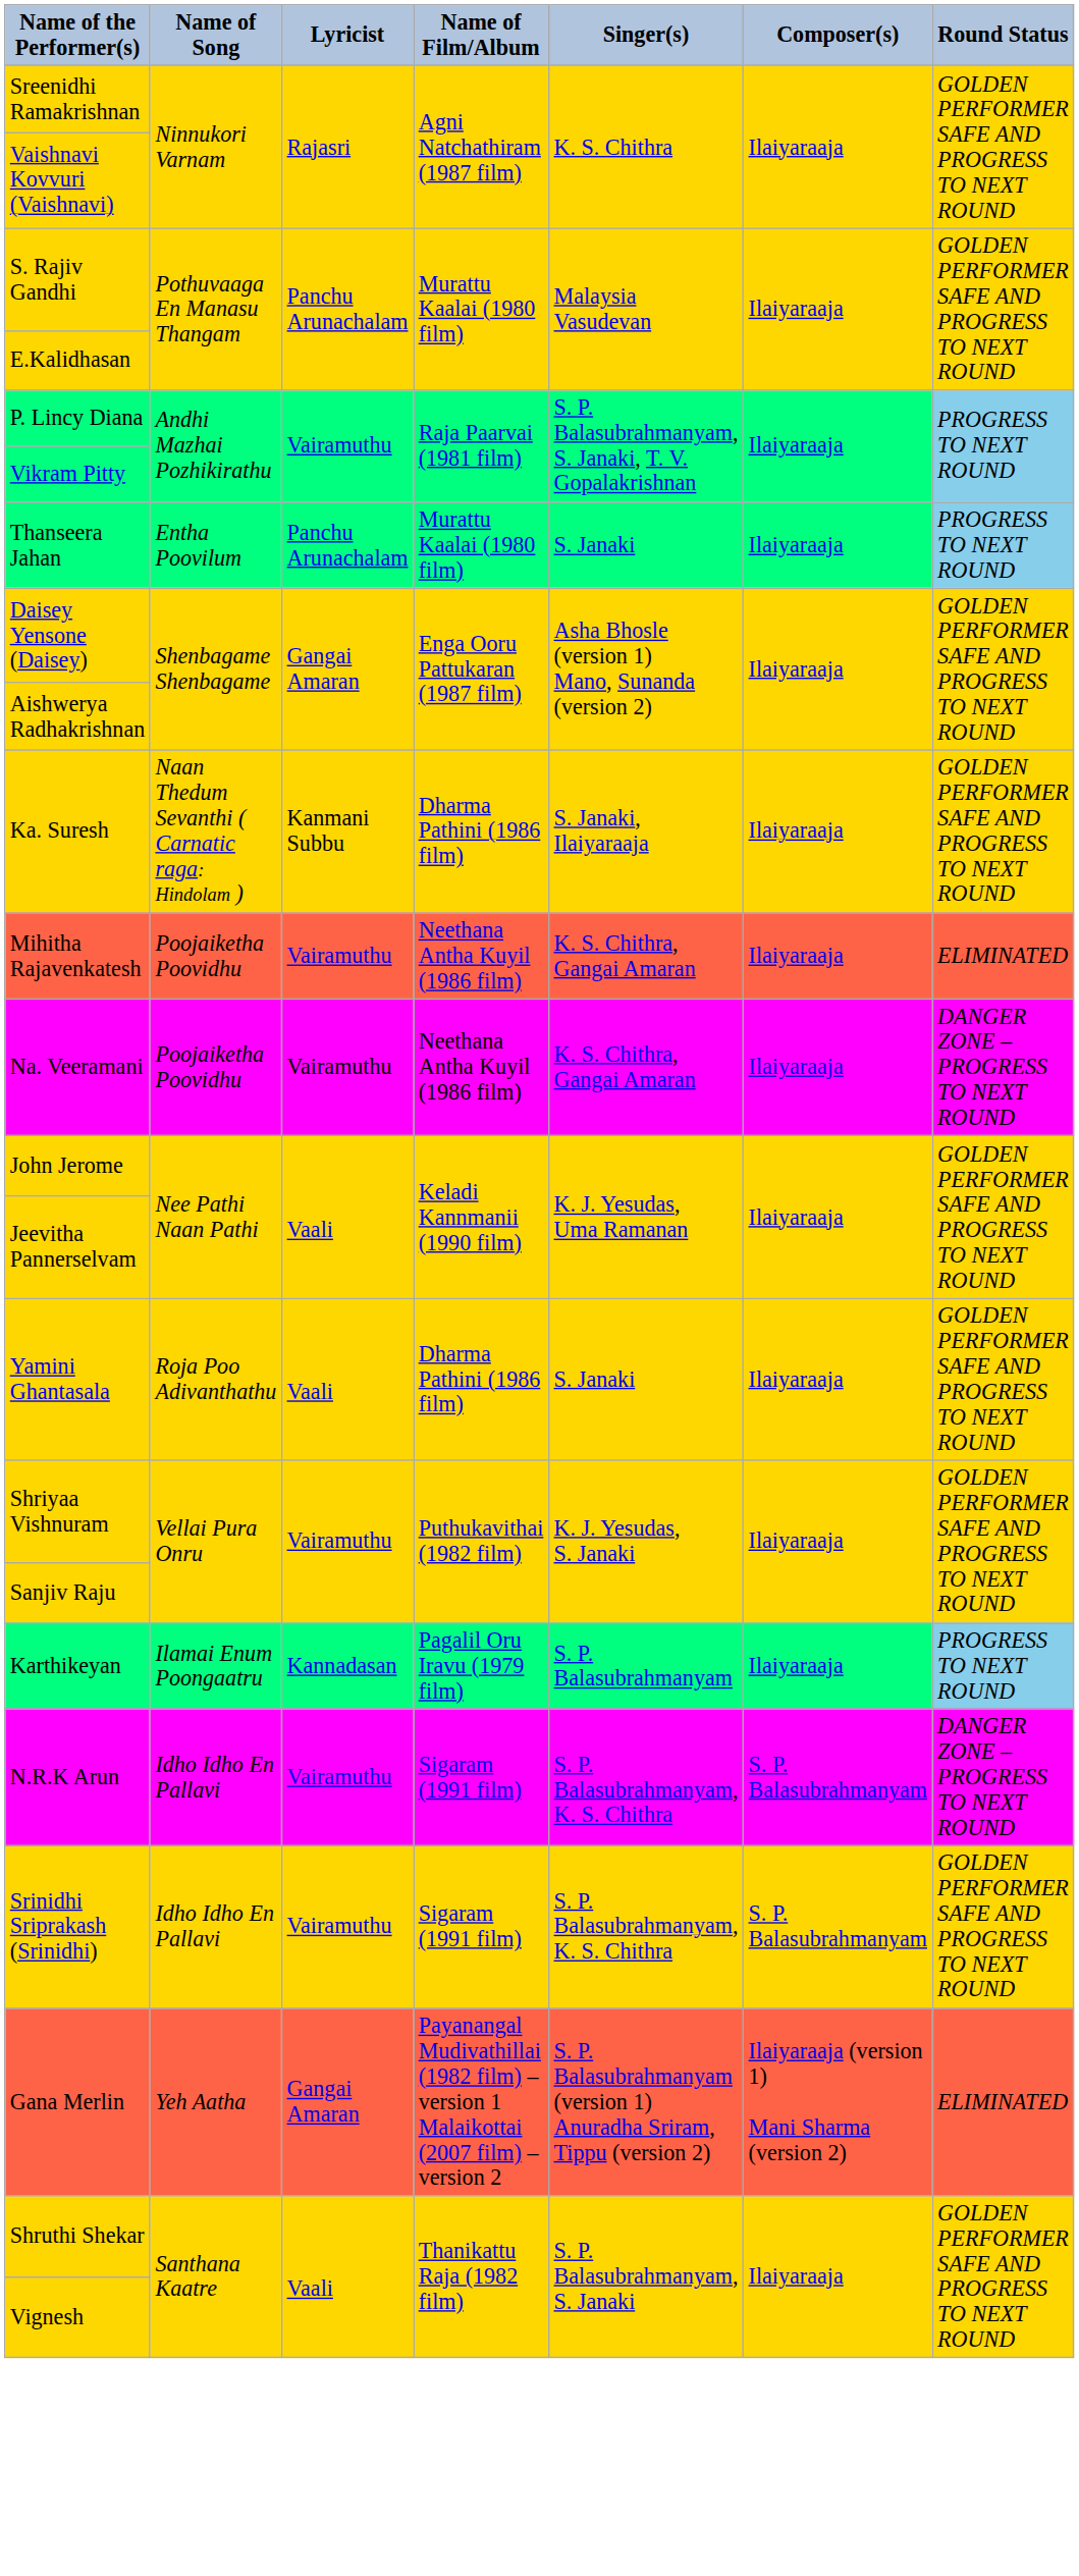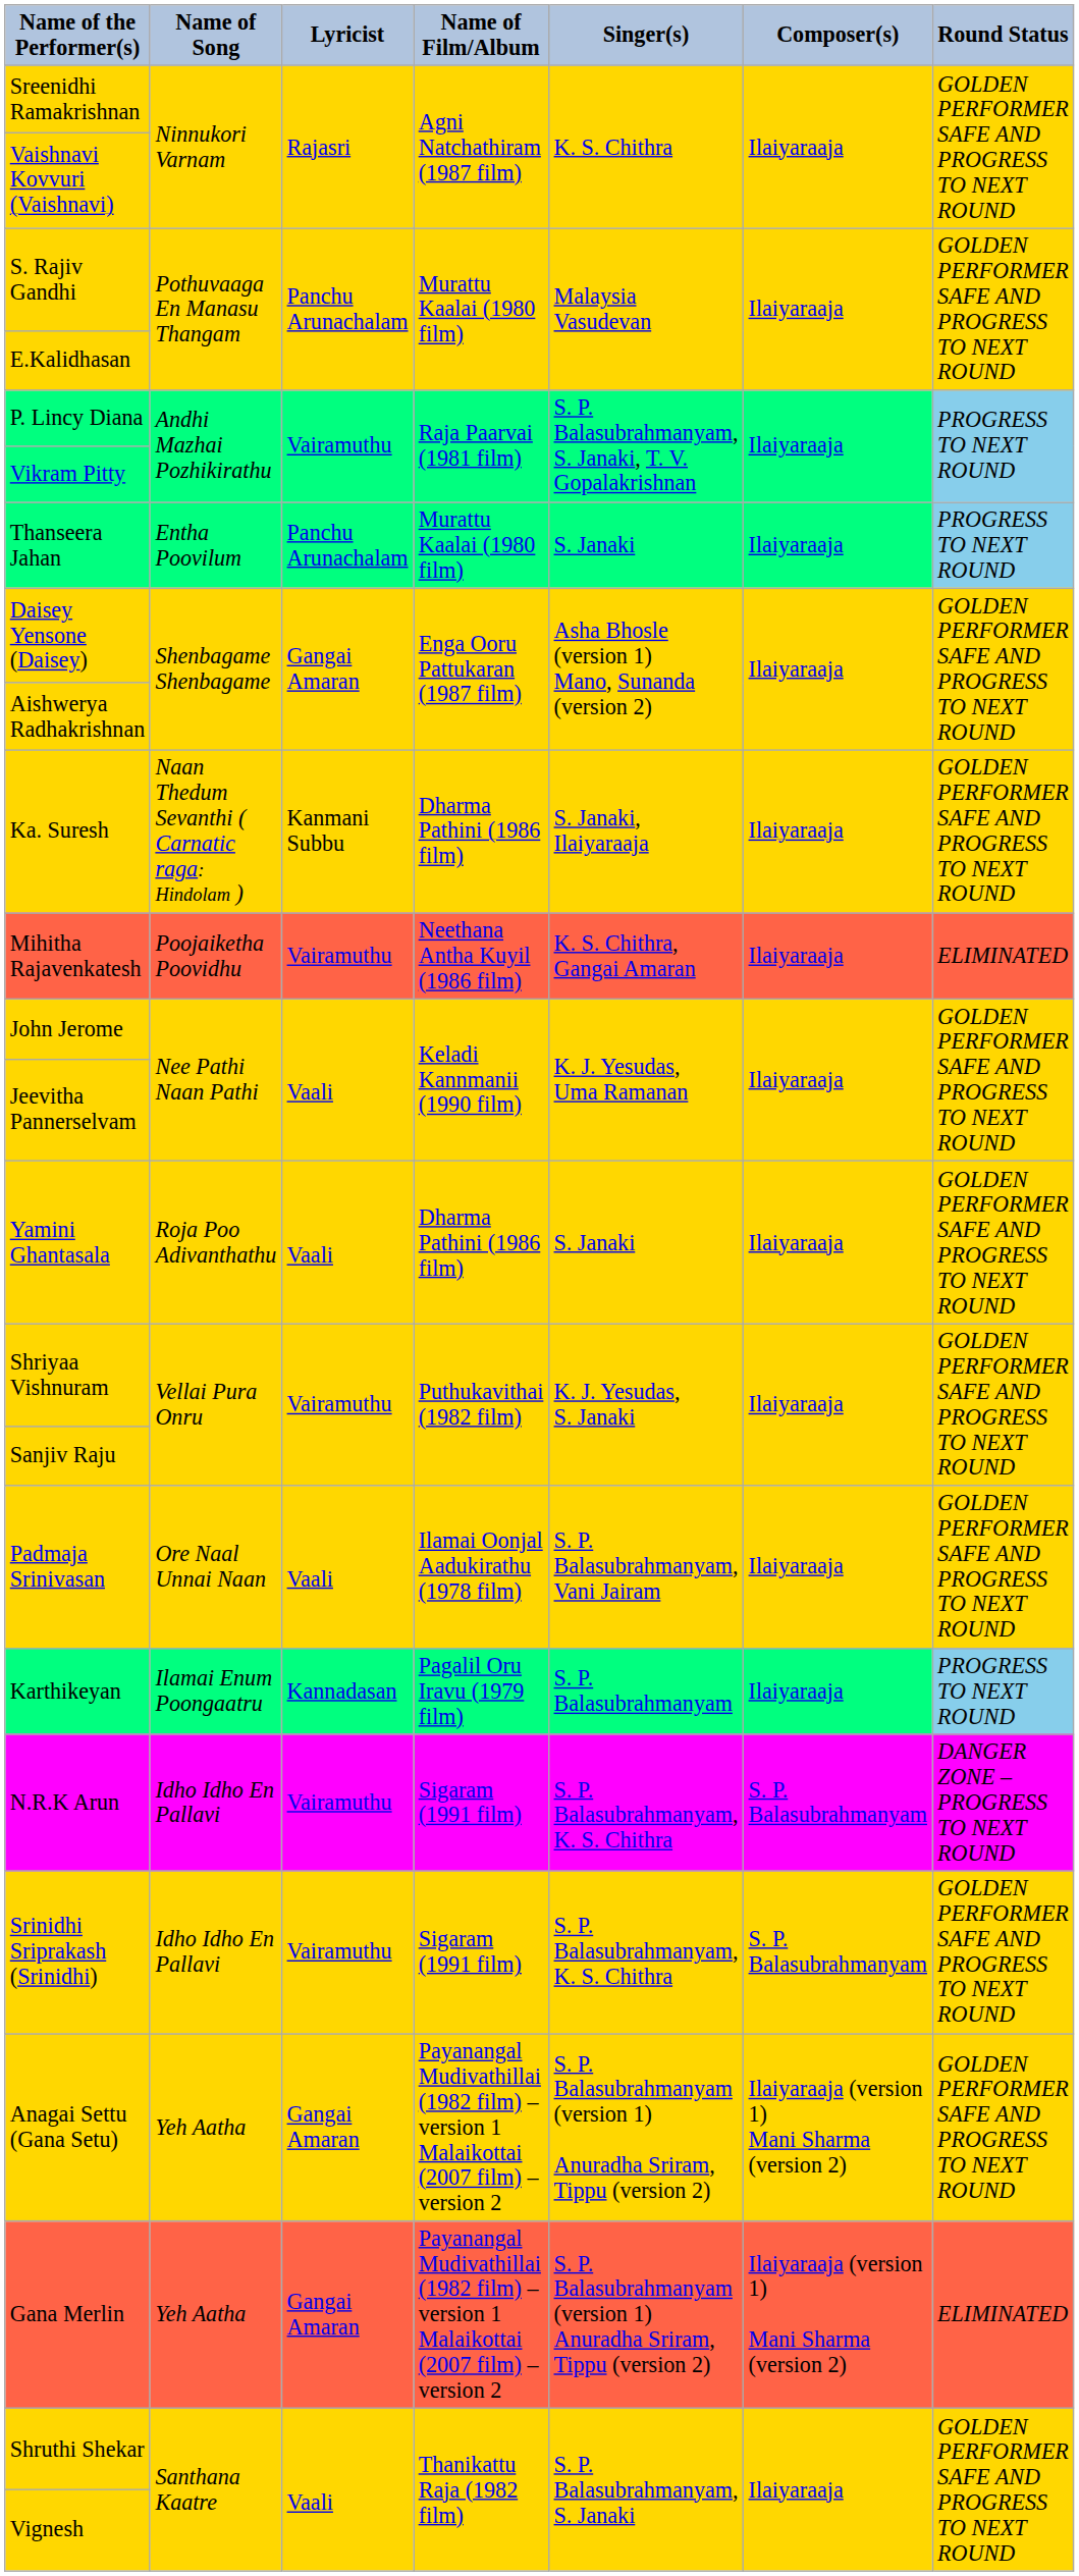- row: Na. Veeramani | Poojaiketha Poovidhu | Vairamuthu | Neethana Antha Kuyil (1986 film) | K. S. Chithra, Gangai Amaran | Ilaiyaraaja | DANGER ZONE – PROGRESS TO NEXT ROUND
+ row: Padmaja Srinivasan | Ore Naal Unnai Naan | Vaali | Ilamai Oonjal Aadukirathu (1978 film) | S. P. Balasubrahmanyam, Vani Jairam | Ilaiyaraaja | GOLDEN PERFORMER SAFE AND PROGRESS TO NEXT ROUND
+ row: Anagai Settu (Gana Setu) | Yeh Aatha | Gangai Amaran | Payanangal Mudivathillai (1982 film) – version 1 Malaikottai (2007 film) – version 2 | S. P. Balasubrahmanyam (version 1) Anuradha Sriram, Tippu (version 2) | Ilaiyaraaja (version 1) Mani Sharma (version 2) | GOLDEN PERFORMER SAFE AND PROGRESS TO NEXT ROUND
